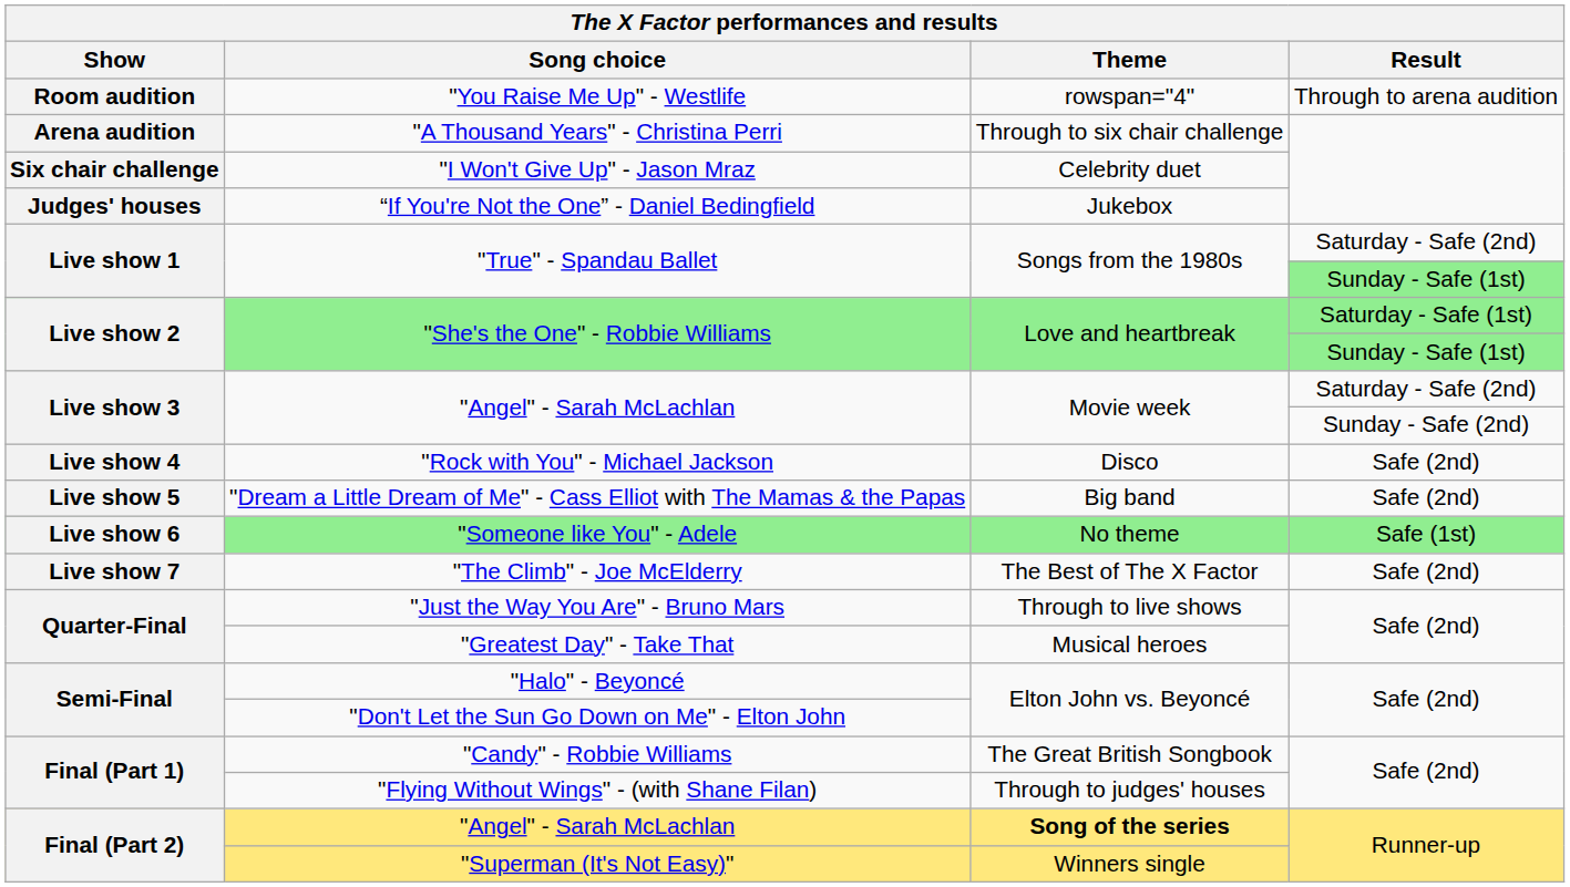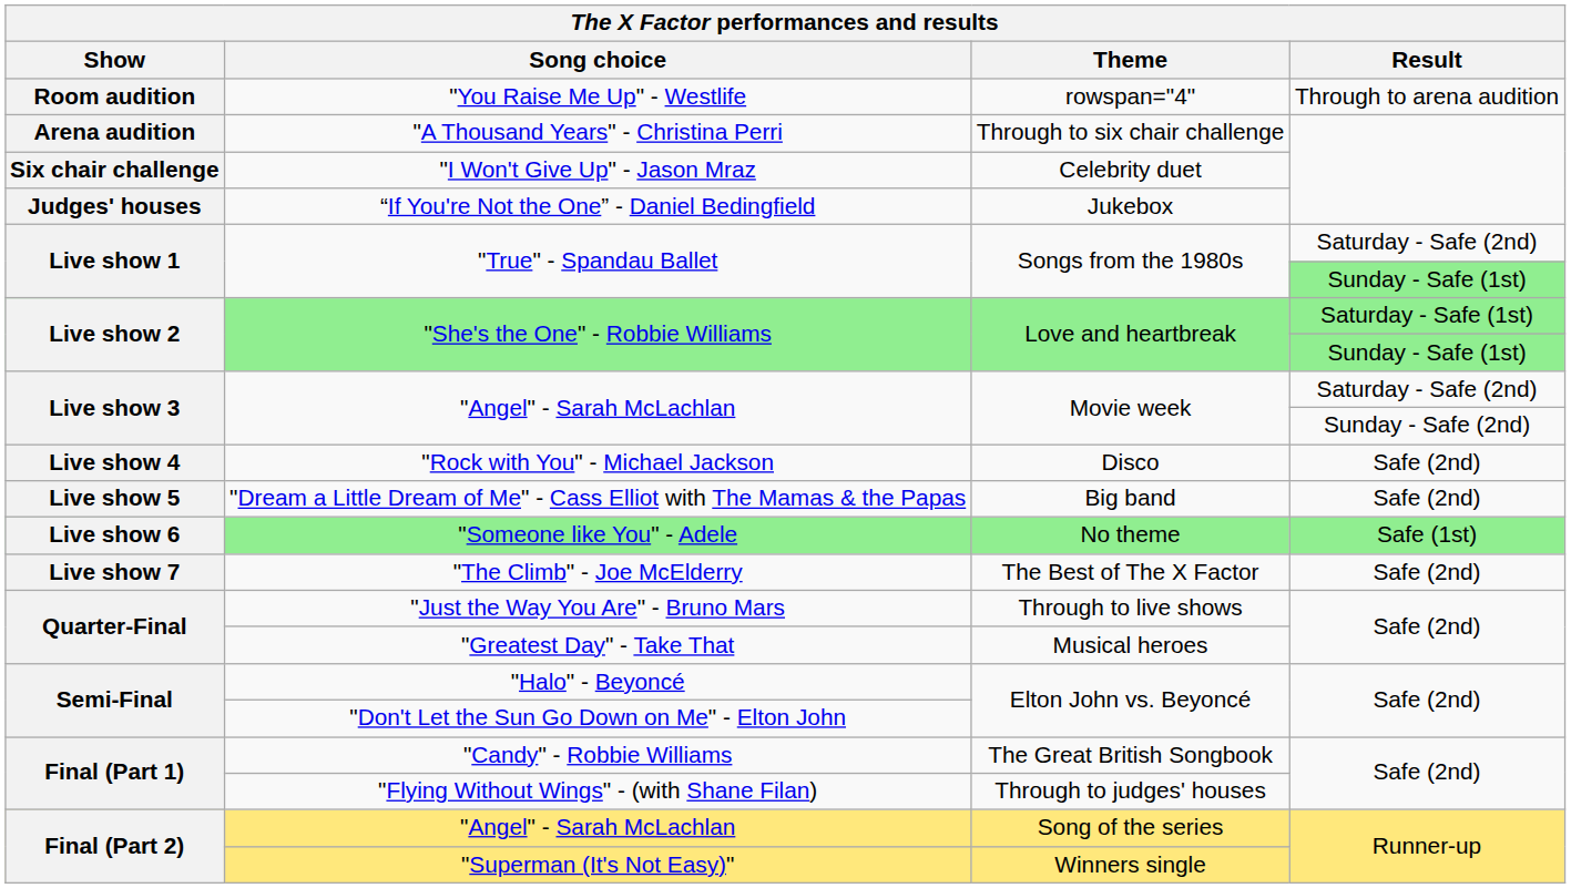"Angel" - Sarah McLachlan / Runner-up | Theme: bold -> normal
